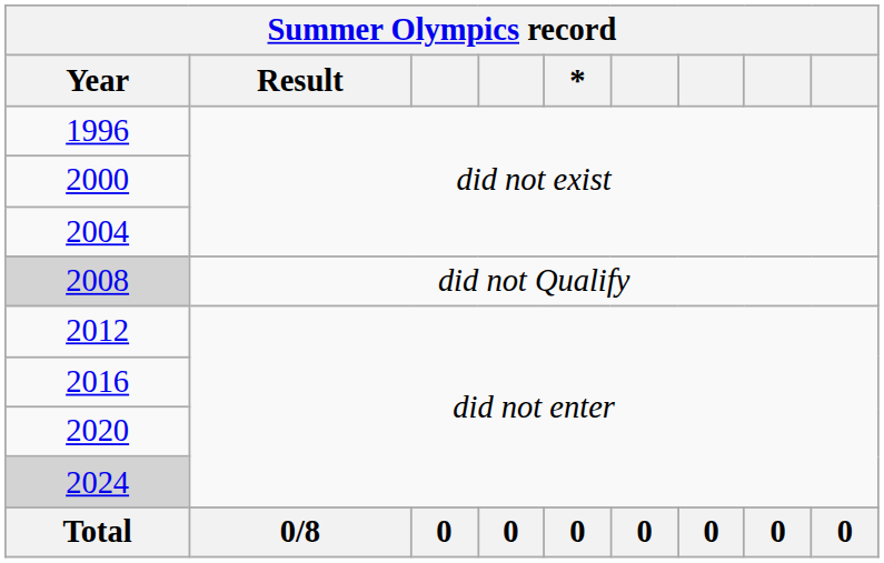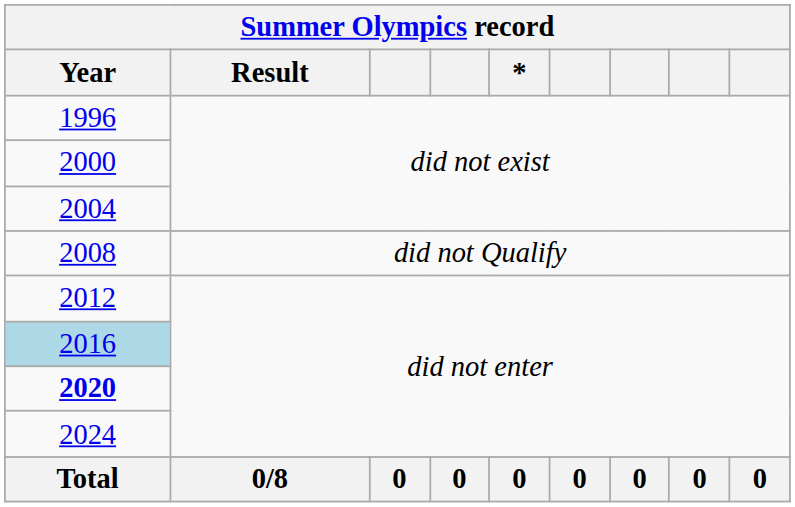2008 | Year: lightgrey background -> no background
2016 | Year: no background -> lightblue background
2020 | Year: normal -> bold
2024 | Year: lightgrey background -> no background
